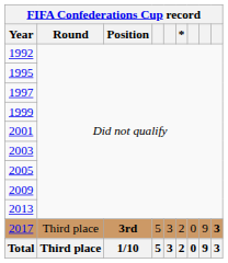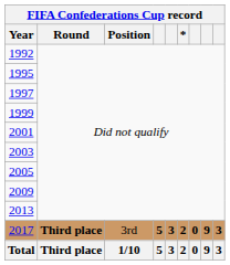2017 | Round: normal -> bold
2017 | Position: bold -> normal
2017 | column 4: normal -> bold
2017 | column 5: normal -> bold
2017 | *: normal -> bold
2017 | column 7: normal -> bold
2017 | column 8: normal -> bold
